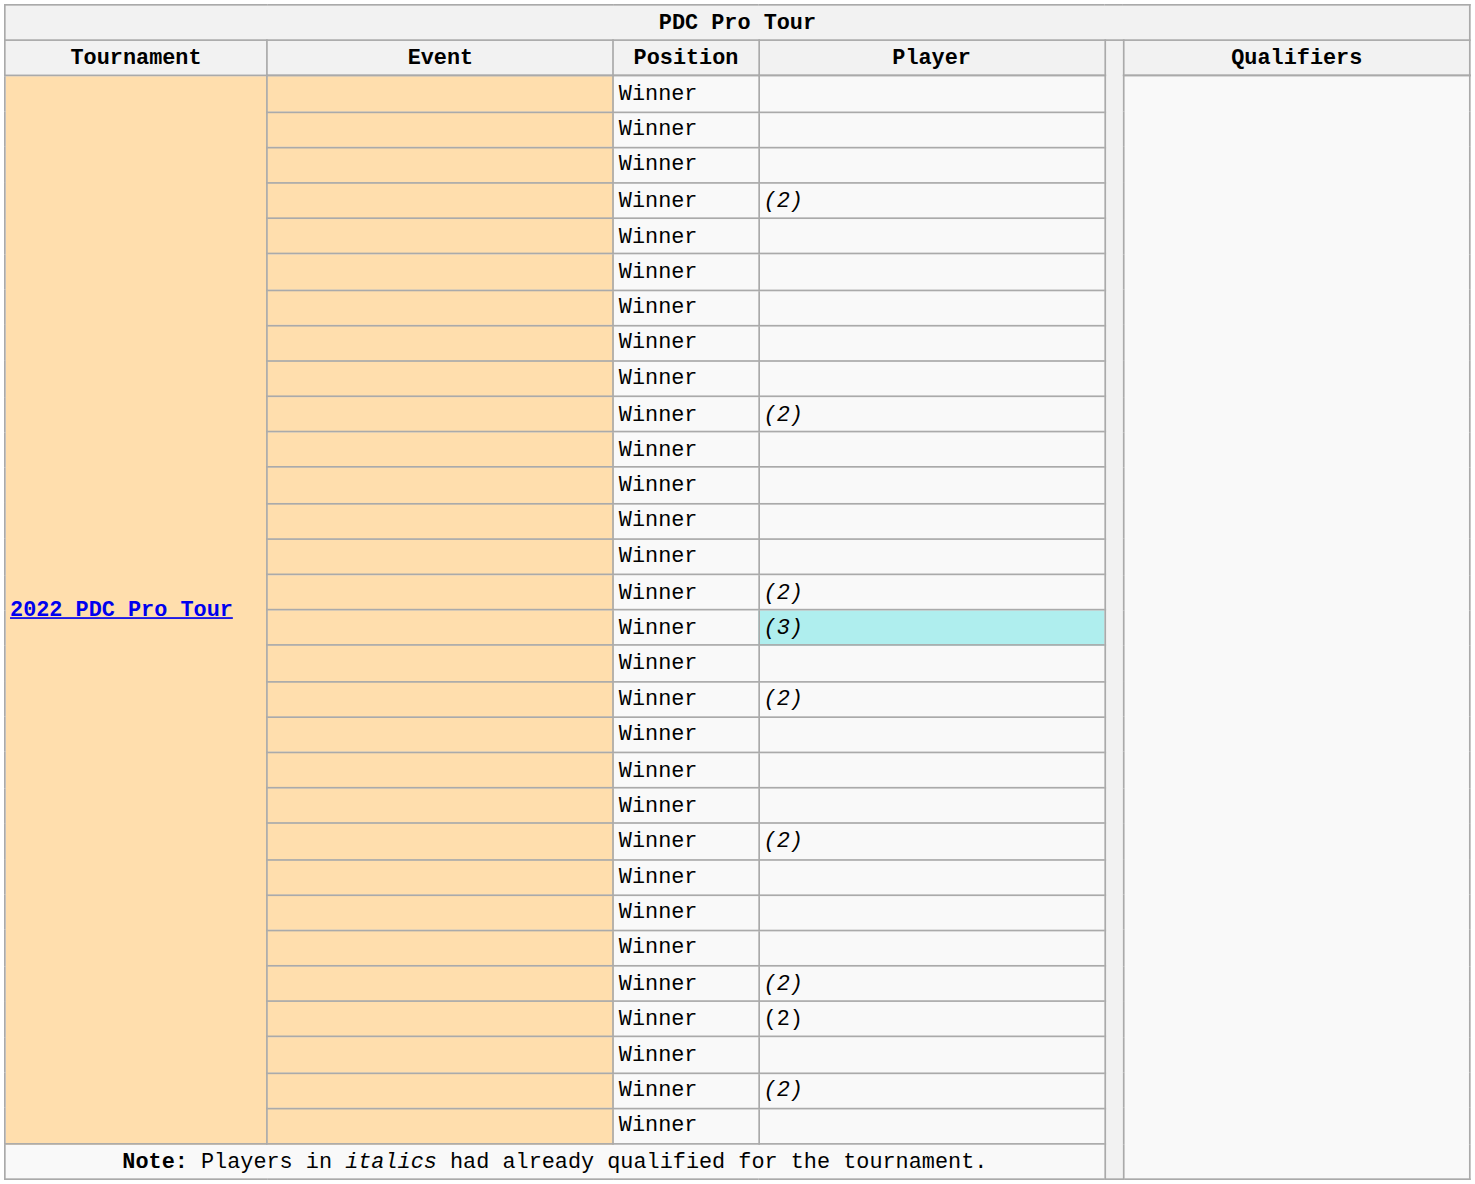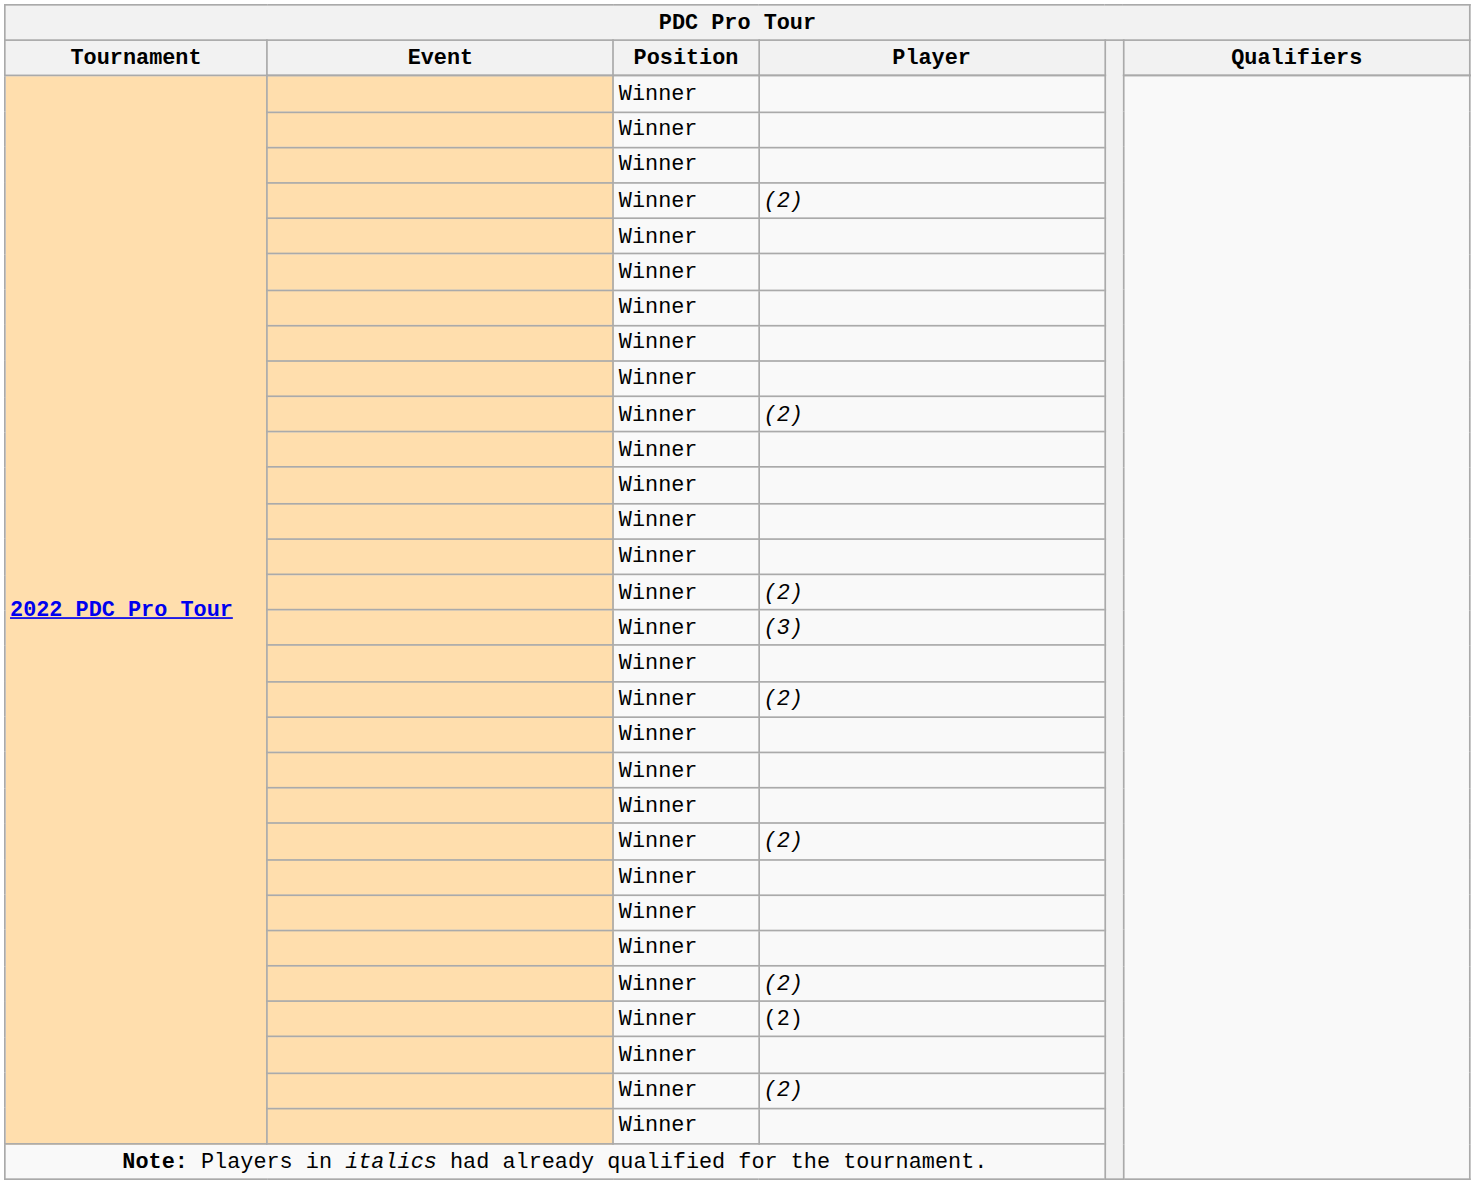(3) | Player: paleturquoise background -> no background
